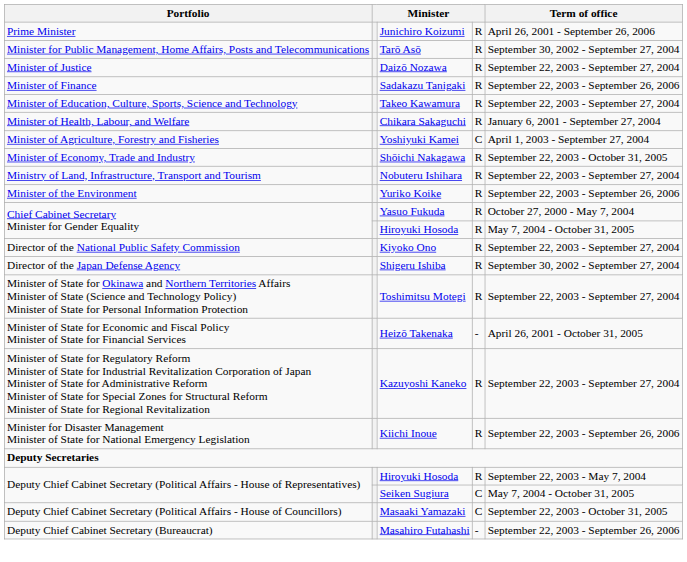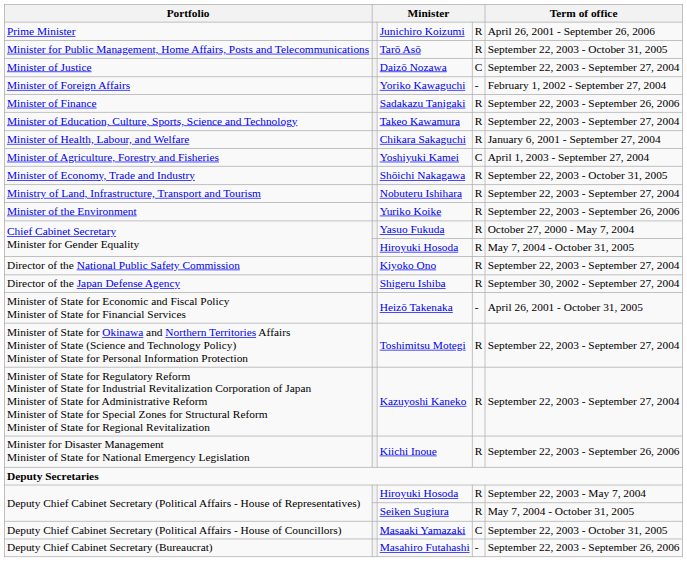Tarō Asō | Term of office: September 30, 2002 - September 27, 2004 -> September 22, 2003 - October 31, 2005
Daizō Nozawa | column 4: R -> C
+ row: Minister of Foreign Affairs | Yoriko Kawaguchi | - | February 1, 2002 - September 27, 2004
rows swapped: Toshimitsu Motegi <-> Heizō Takenaka
Seiken Sugiura | column 4: C -> R
